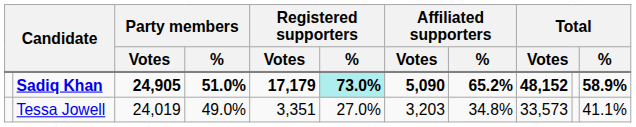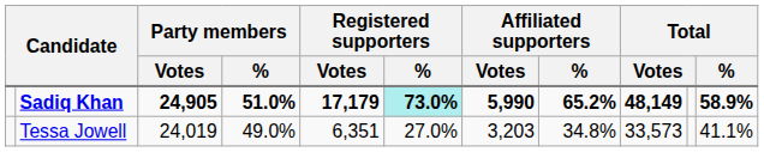Sadiq Khan | Affiliated supporters / Votes: 5,090 -> 5,990
Sadiq Khan | column 9: 48,152 -> 48,149
Tessa Jowell | Registered supporters / Votes: 3,351 -> 6,351
